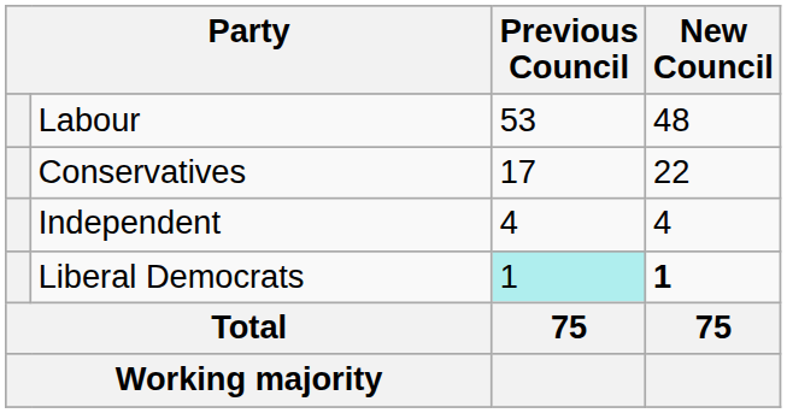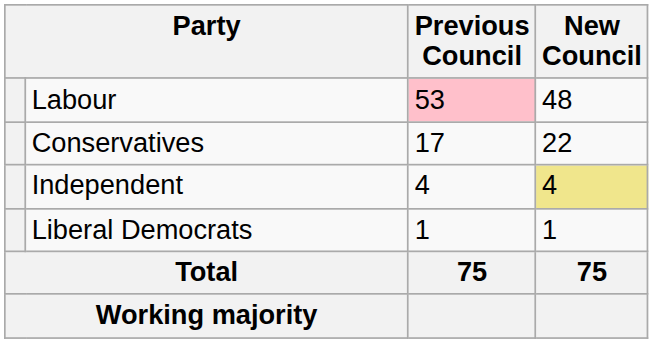Labour | Previous Council: no background -> pink background
Independent | New Council: no background -> khaki background
Liberal Democrats | Previous Council: paleturquoise background -> no background
Liberal Democrats | New Council: bold -> normal
